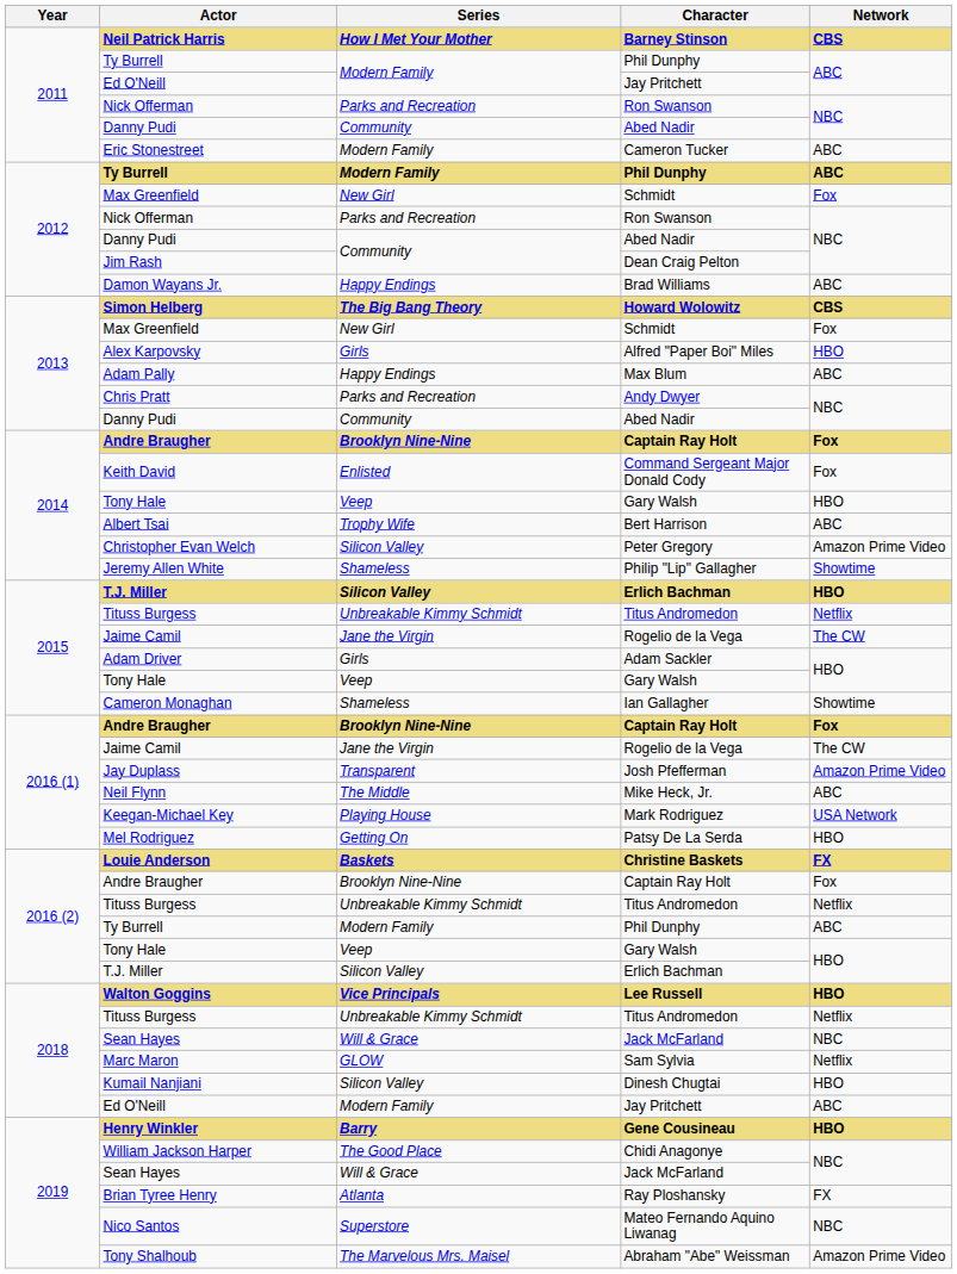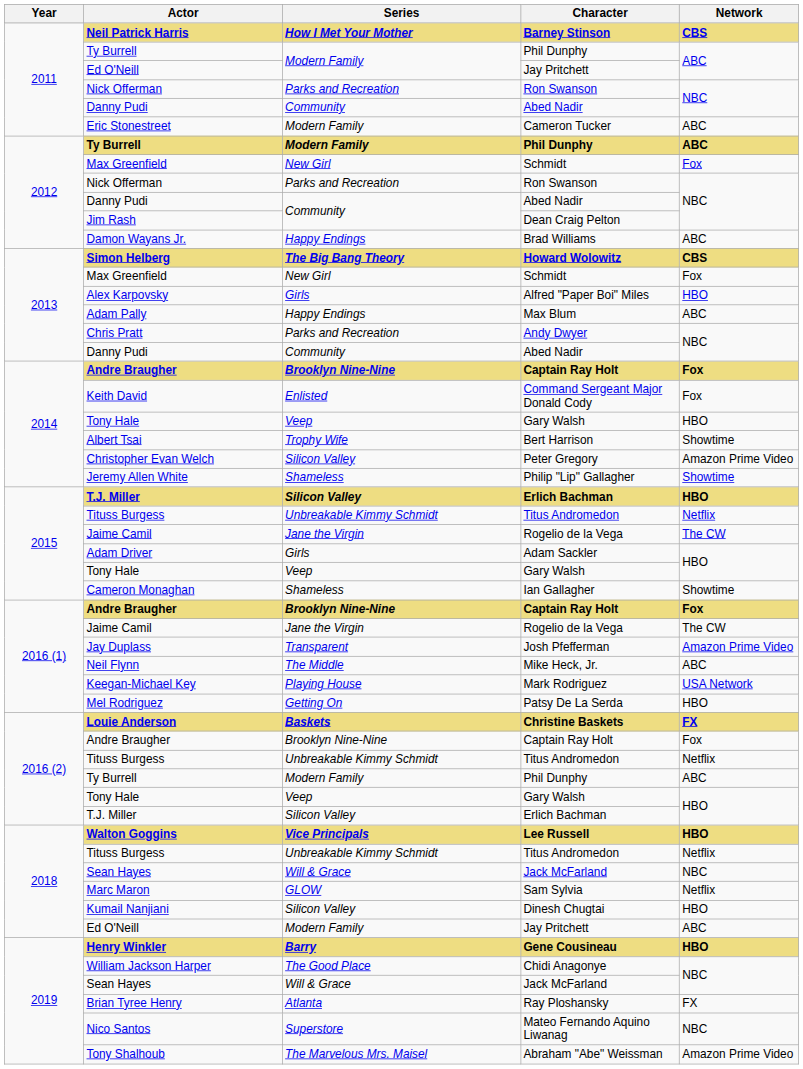Albert Tsai | Network: ABC -> Showtime
